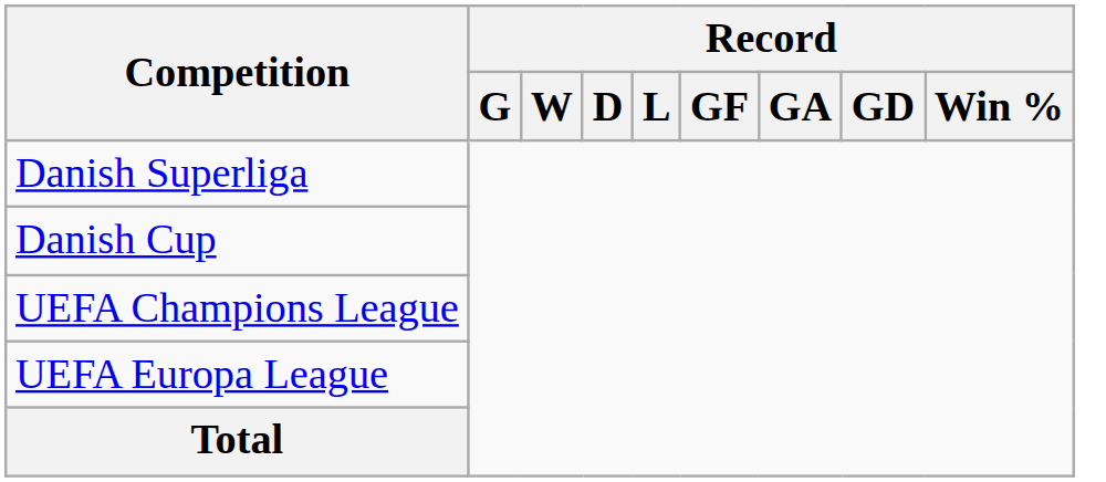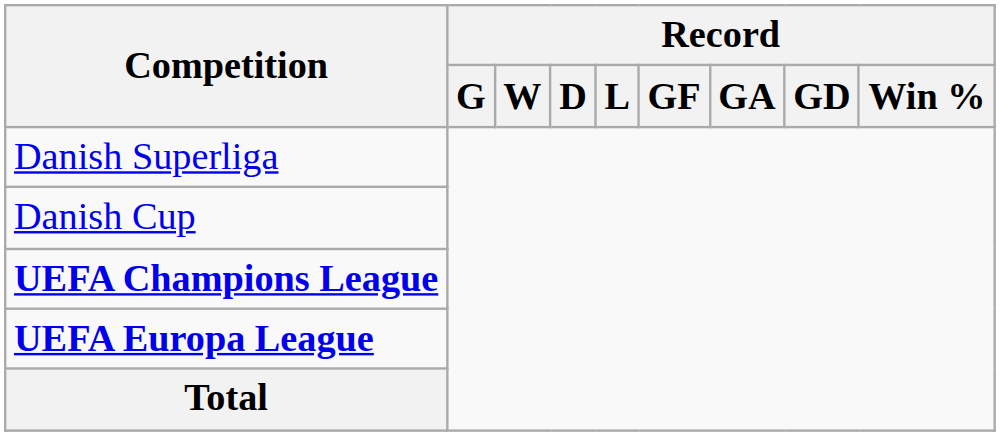UEFA Champions League | Competition: normal -> bold
UEFA Europa League | Competition: normal -> bold
